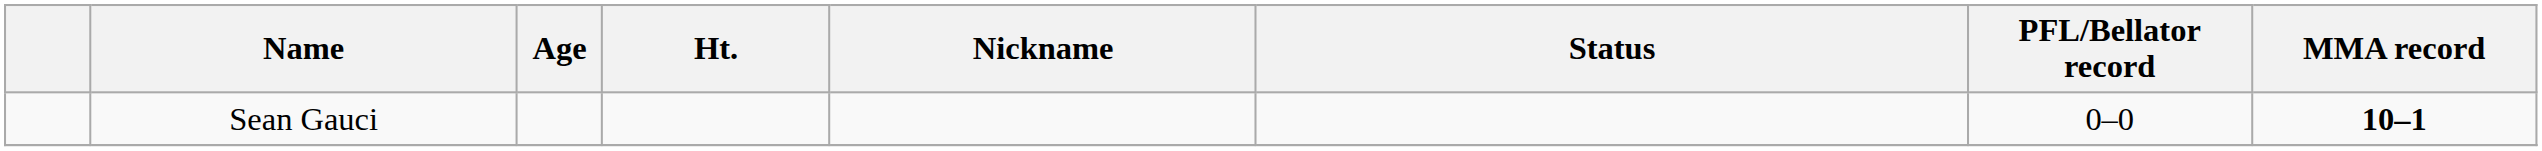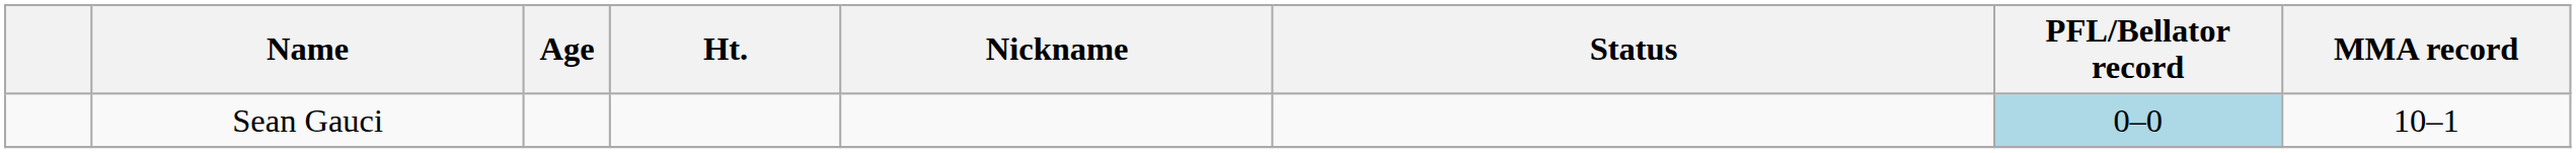Sean Gauci | PFL/Bellator record: no background -> lightblue background
Sean Gauci | MMA record: bold -> normal
